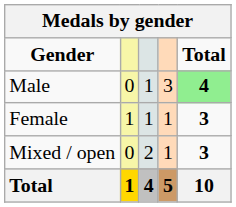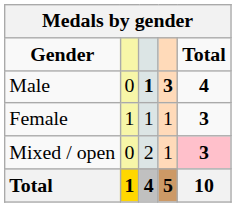Male | column 3: normal -> bold
Male | column 4: normal -> bold
Male | Total: lightgreen background -> no background
Mixed / open | Total: no background -> pink background
